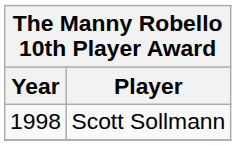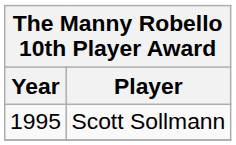Scott Sollmann | Year: 1998 -> 1995
